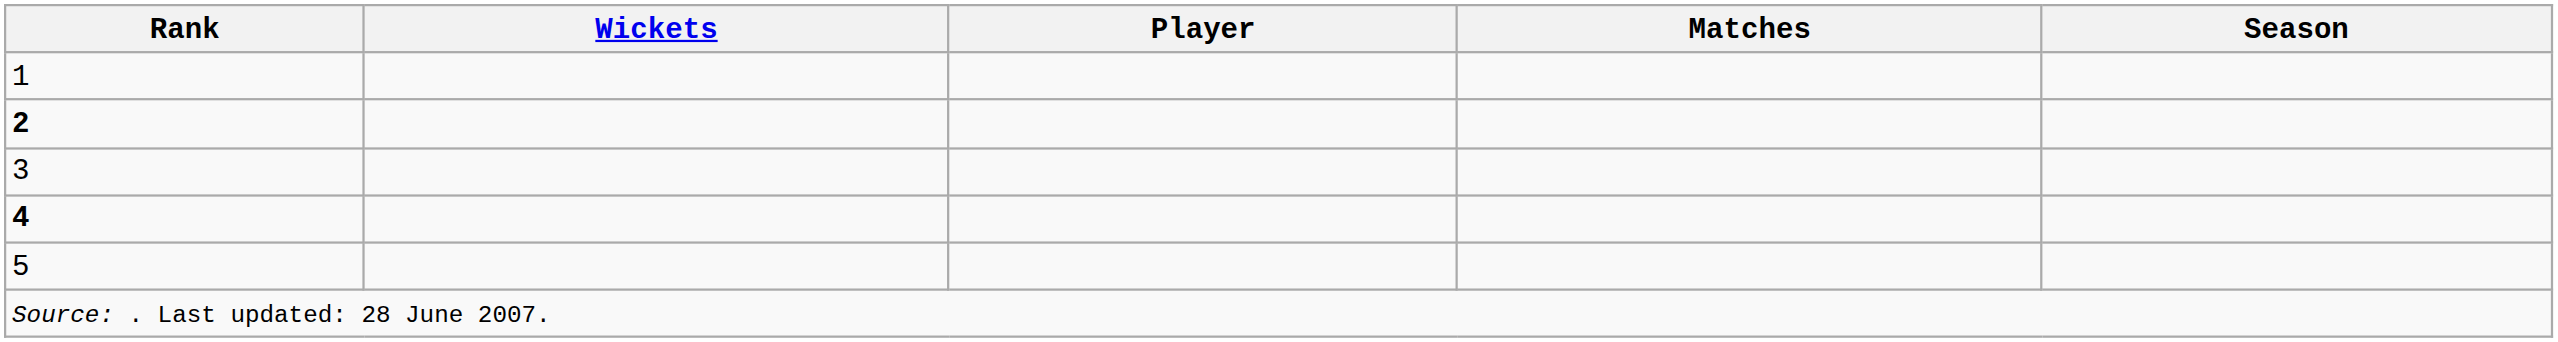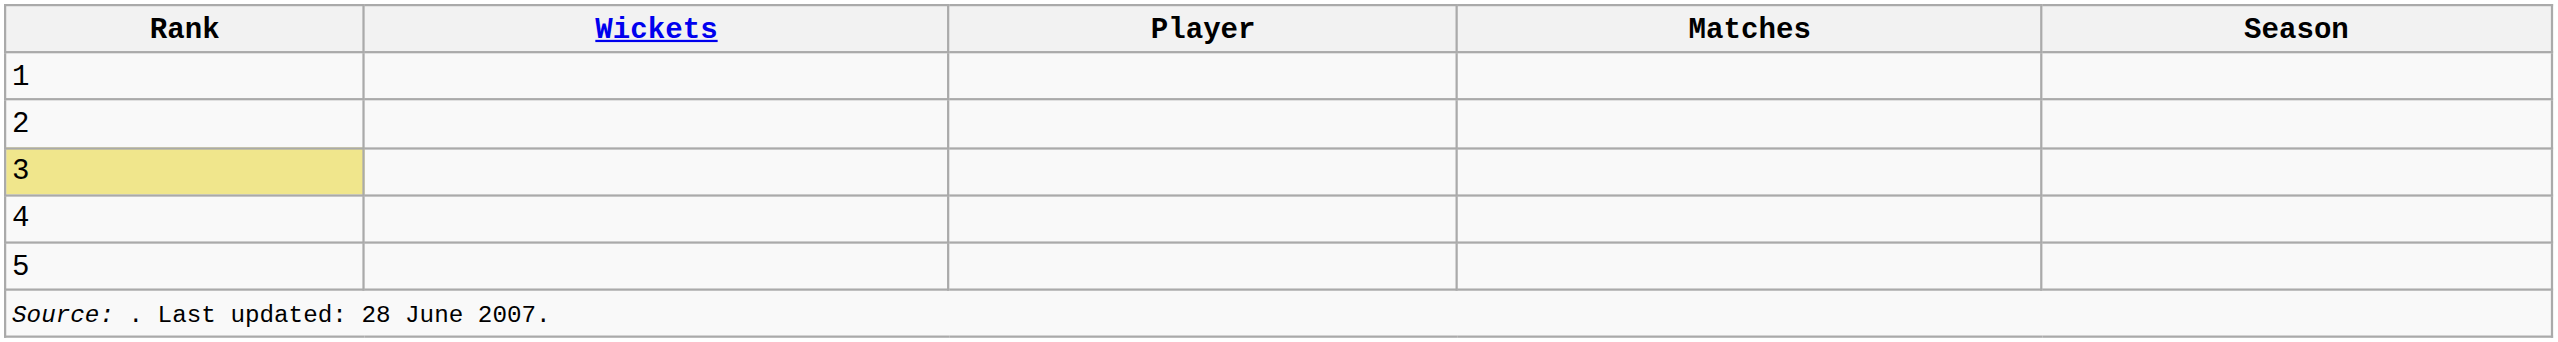2 | Rank: bold -> normal
3 | Rank: no background -> khaki background
4 | Rank: bold -> normal
